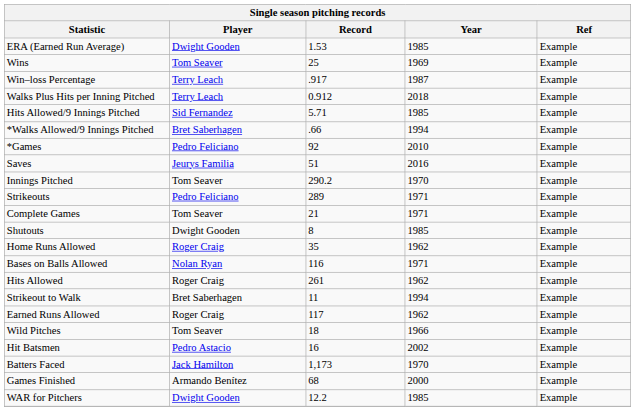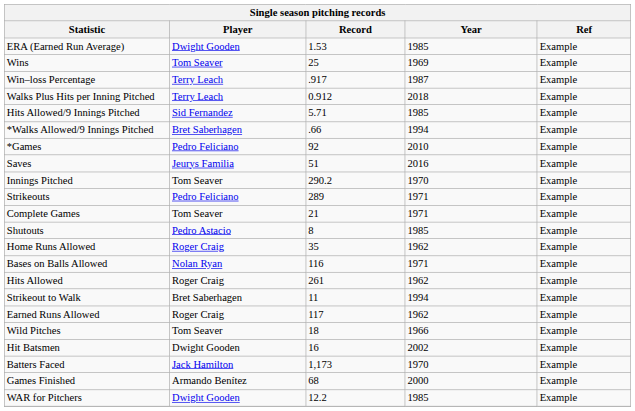Shutouts | Player: Dwight Gooden -> Pedro Astacio
Hit Batsmen | Player: Pedro Astacio -> Dwight Gooden
